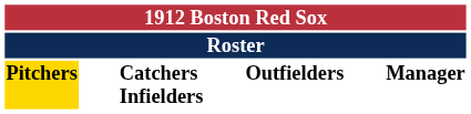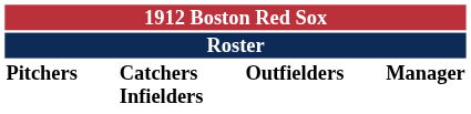Pitchers | column 1: gold background -> no background
